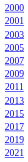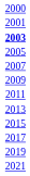2003 | column 1: normal -> bold
